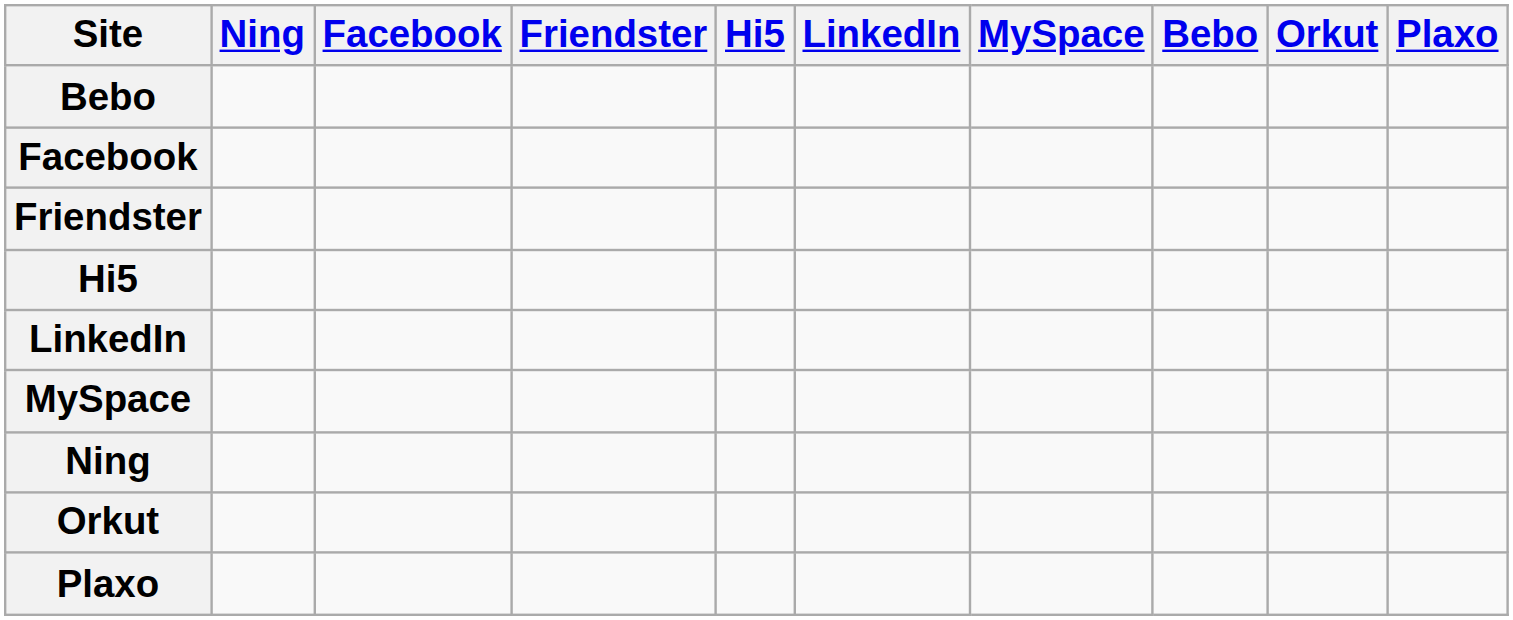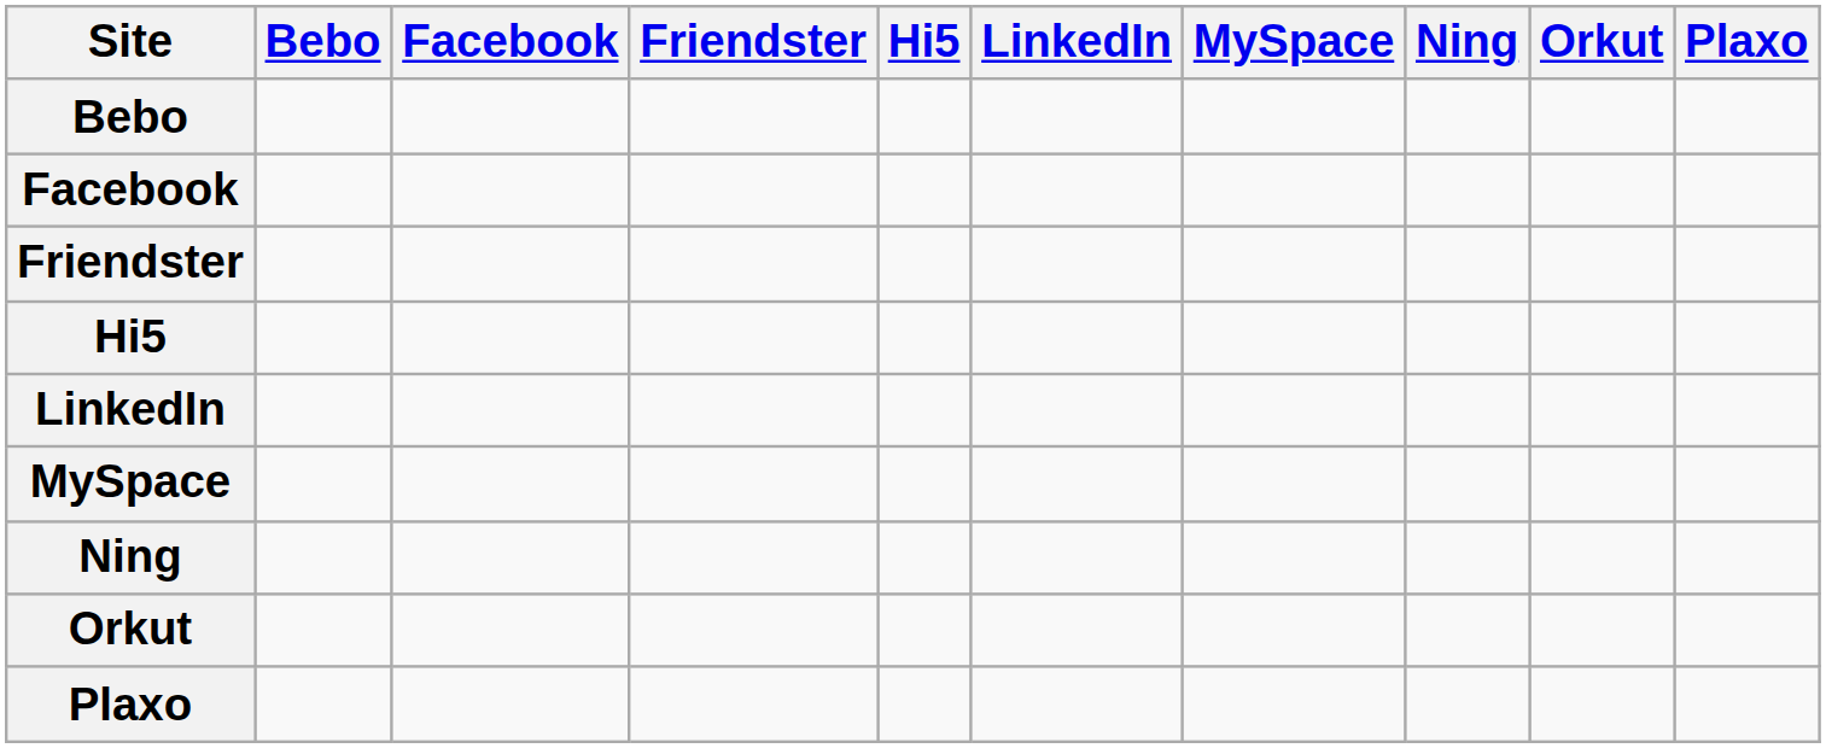columns swapped: Bebo <-> Ning
